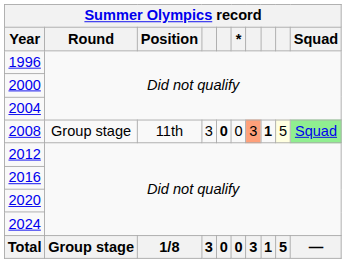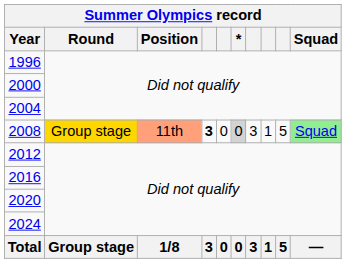2008 | Round: no background -> gold background
2008 | Position: no background -> lightsalmon background
2008 | column 4: normal -> bold
2008 | column 5: bold -> normal
2008 | *: no background -> lightgrey background
2008 | column 7: lightsalmon background -> no background
2008 | column 8: bold -> normal
2008 | column 9: lightyellow background -> no background
